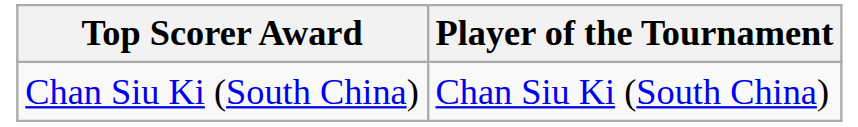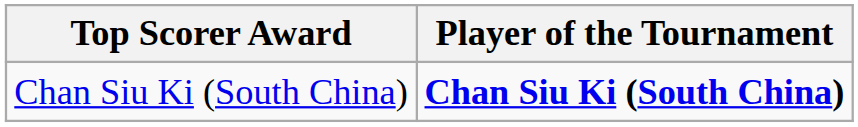row 2 | Player of the Tournament: normal -> bold
